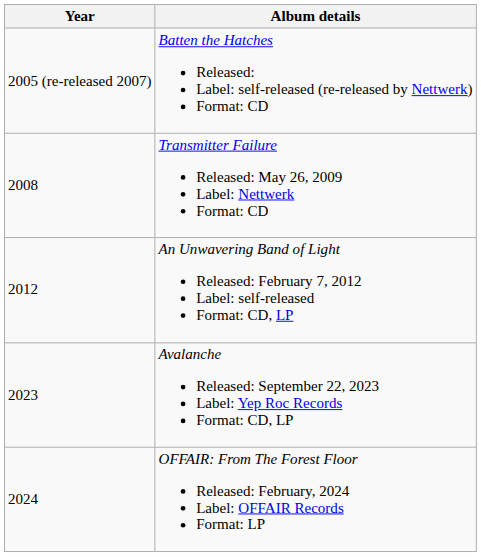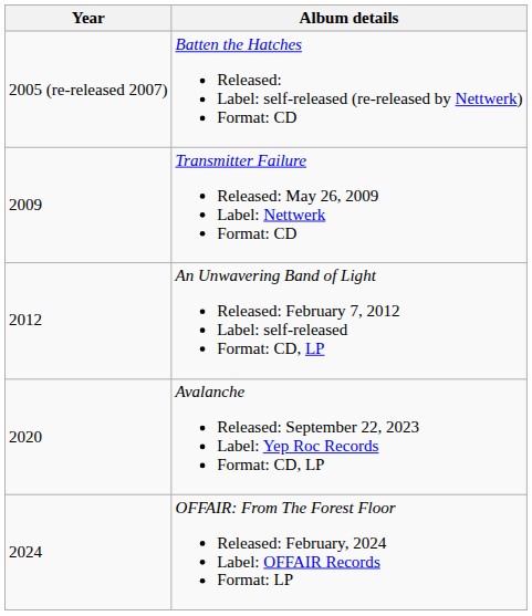row 3 | Year: 2008 -> 2009
row 5 | Year: 2023 -> 2020
